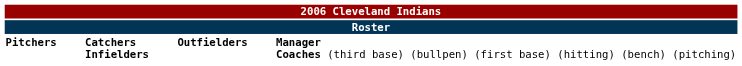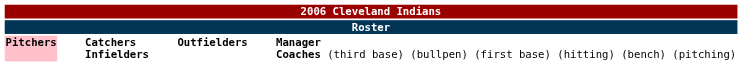Pitchers | column 1: no background -> pink background
